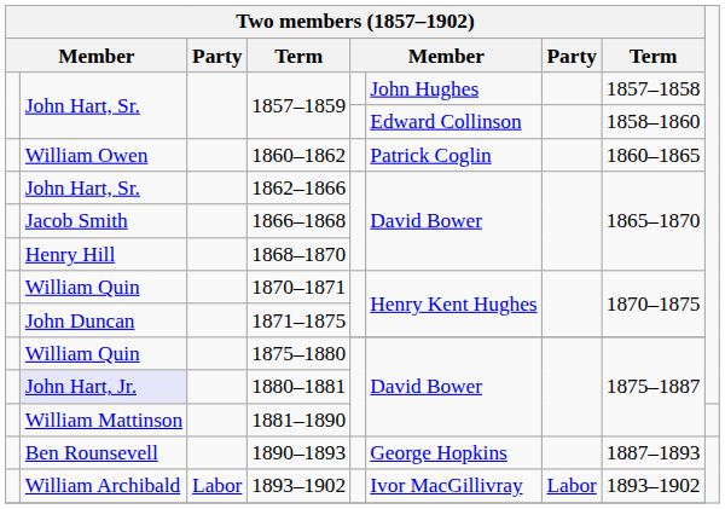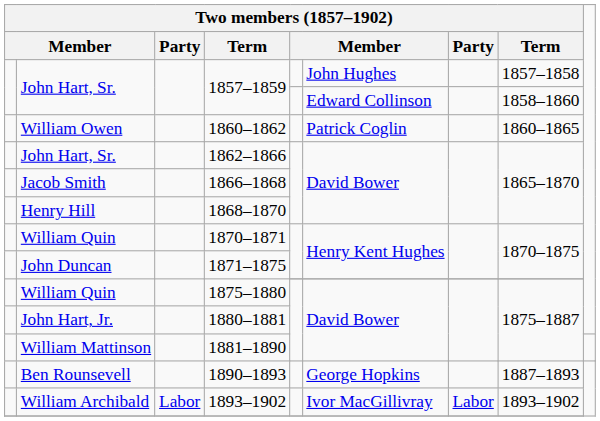1880–1881 | column 2: lavender background -> no background
